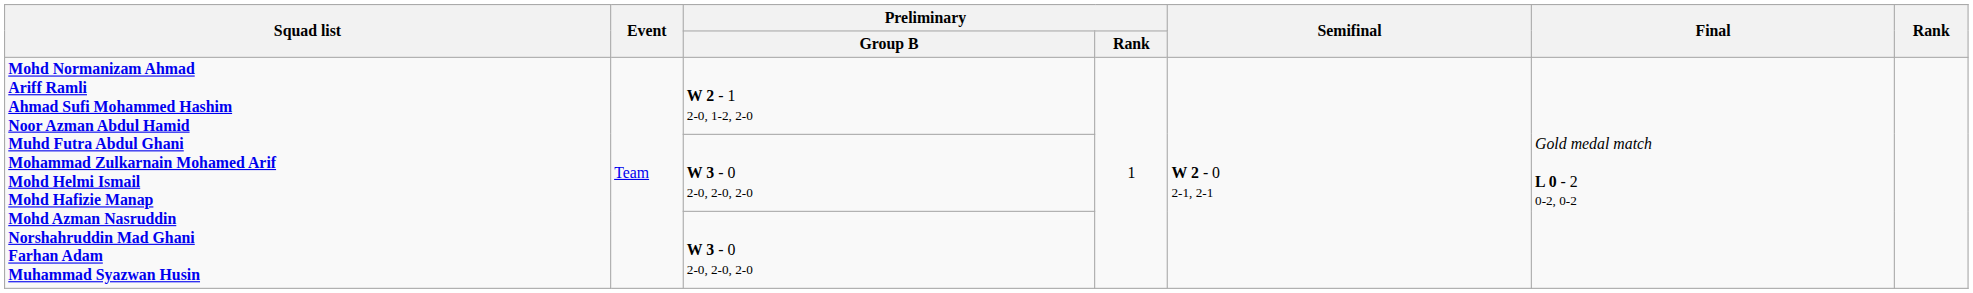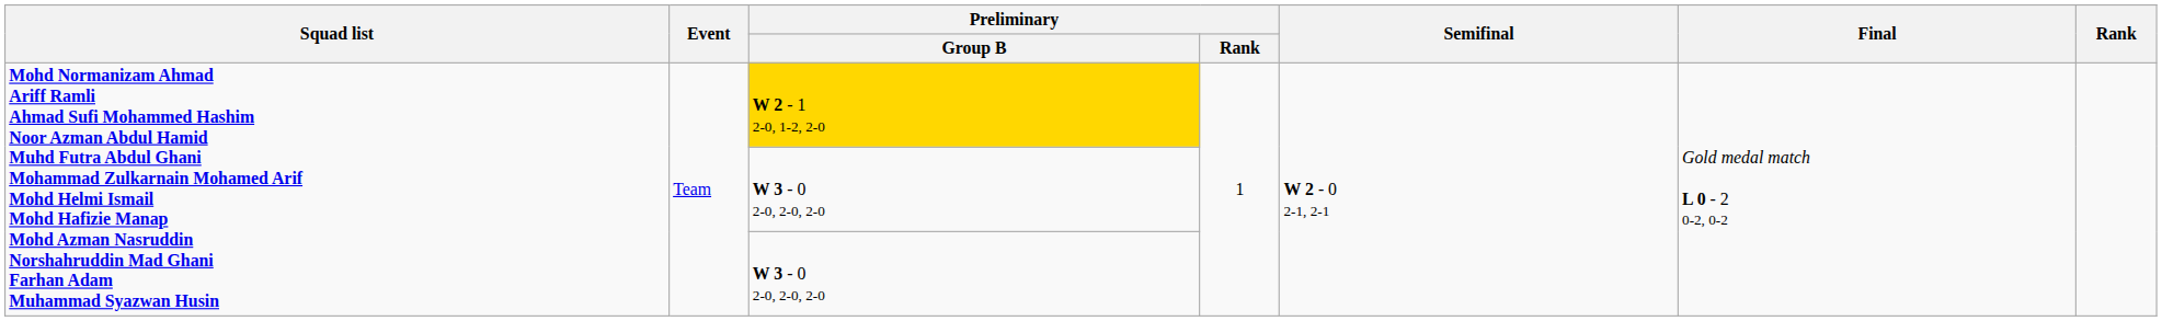W 2 - 1 2-0, 1-2, 2-0 | Preliminary / Group B: no background -> gold background
